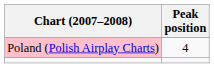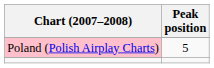row 2 | Peak position: 4 -> 5
